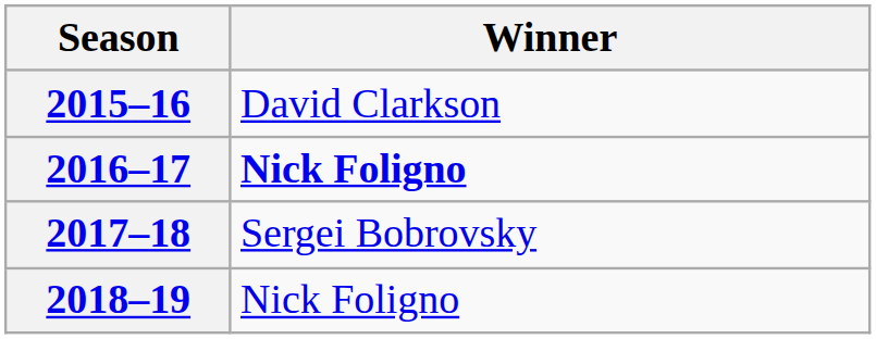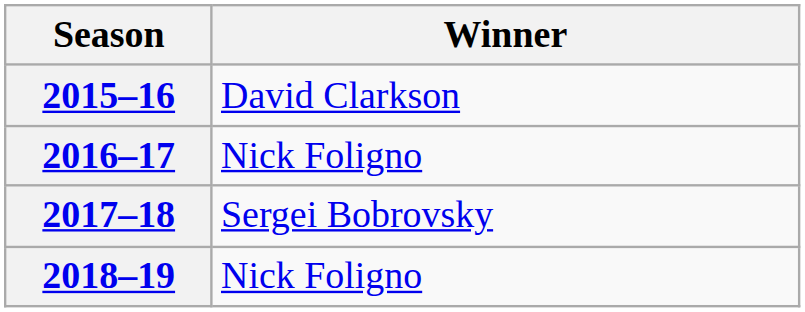2016–17 | Winner: bold -> normal
